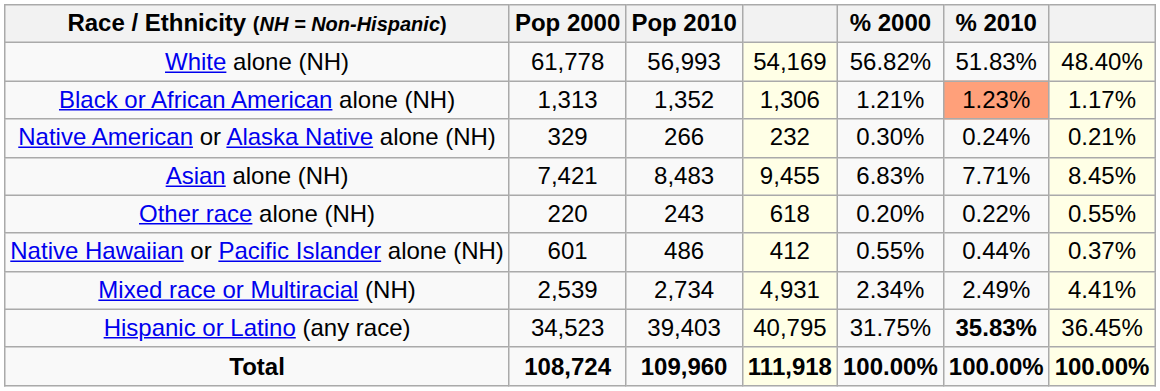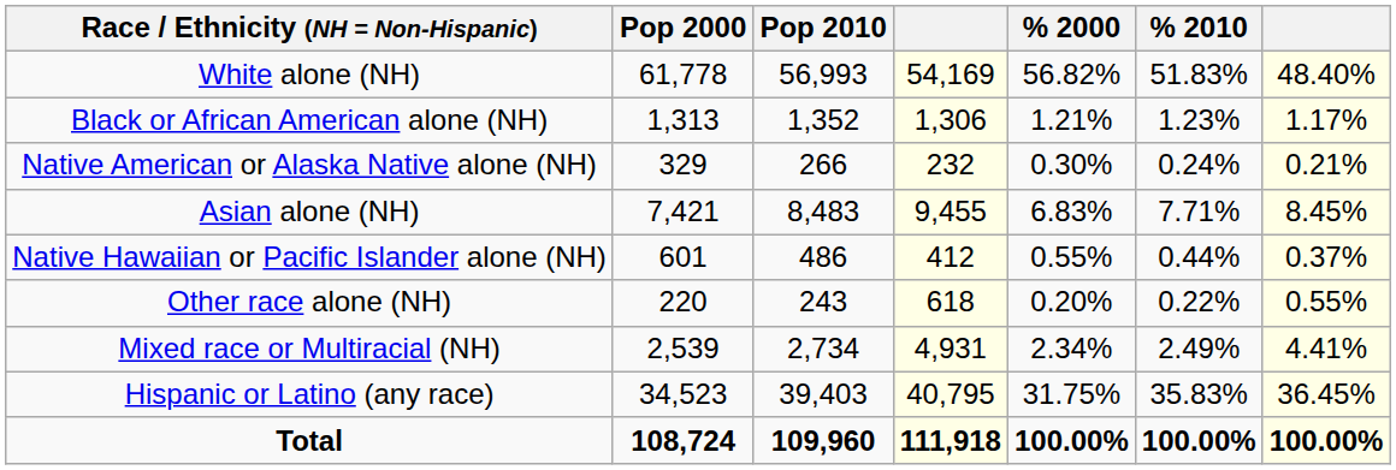Black or African American alone (NH) | % 2010: lightsalmon background -> no background
rows swapped: Native Hawaiian or Pacific Islander alone (NH) <-> Other race alone (NH)
Hispanic or Latino (any race) | % 2010: bold -> normal
